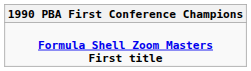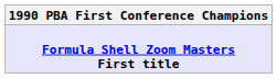row 2 | column 1: no background -> lavender background
